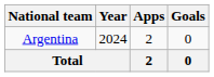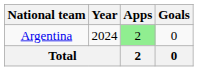Argentina | Apps: no background -> lightgreen background
